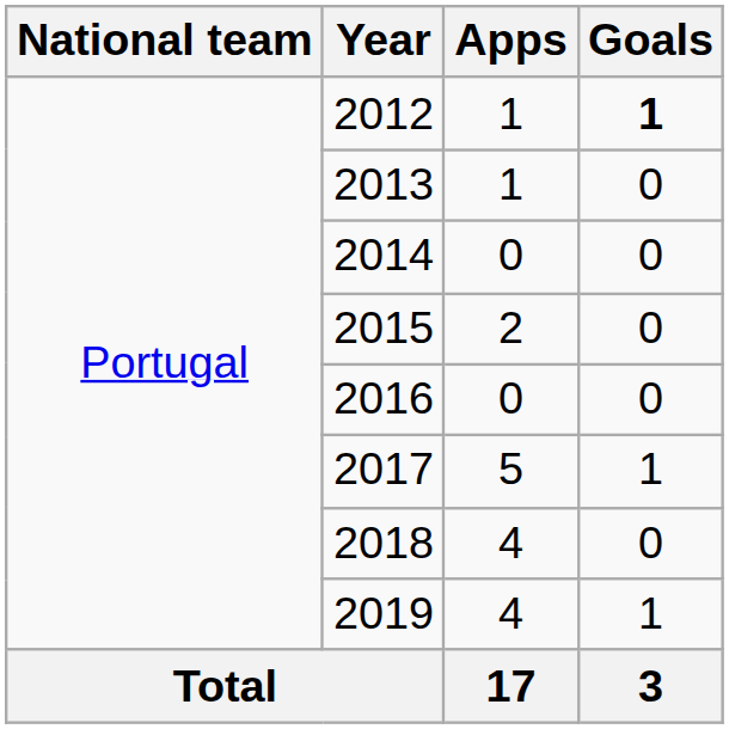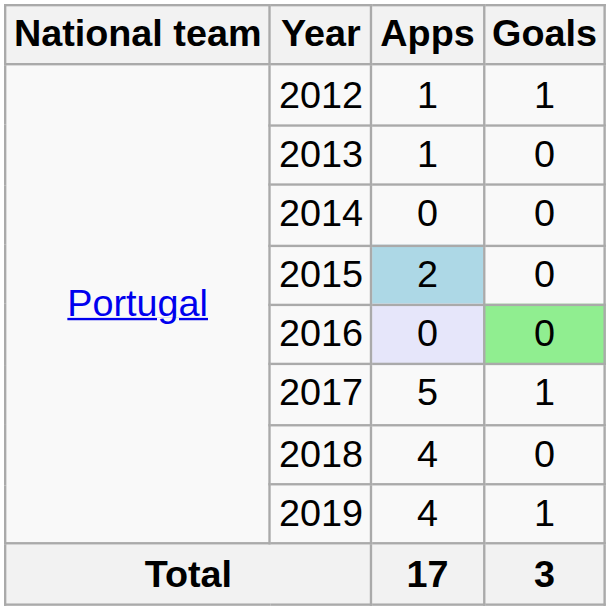2012 | Goals: bold -> normal
2015 | Apps: no background -> lightblue background
2016 | Apps: no background -> lavender background
2016 | Goals: no background -> lightgreen background
